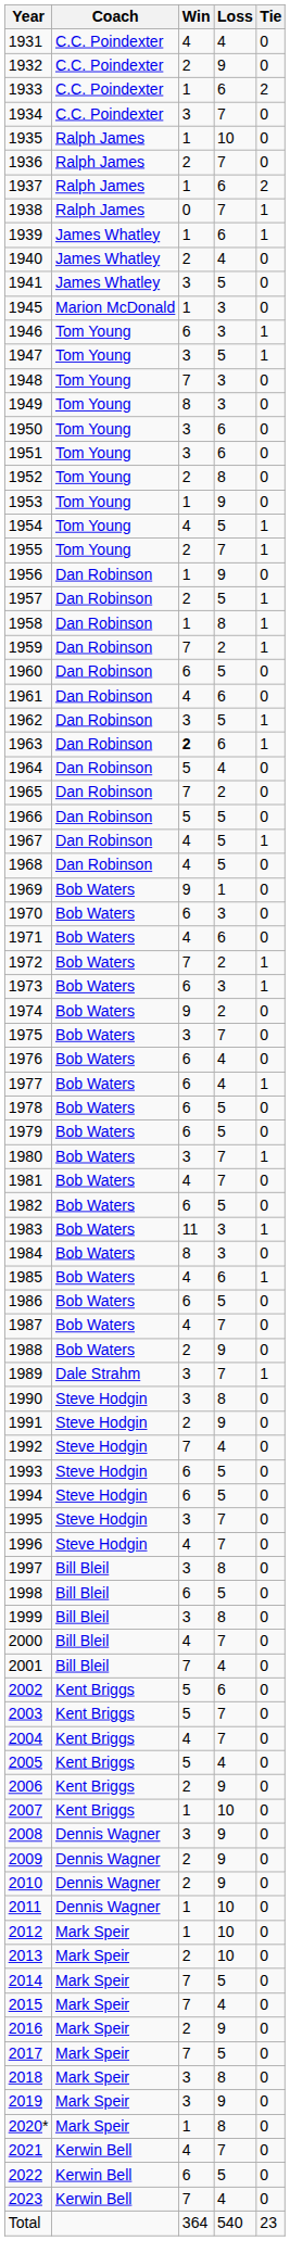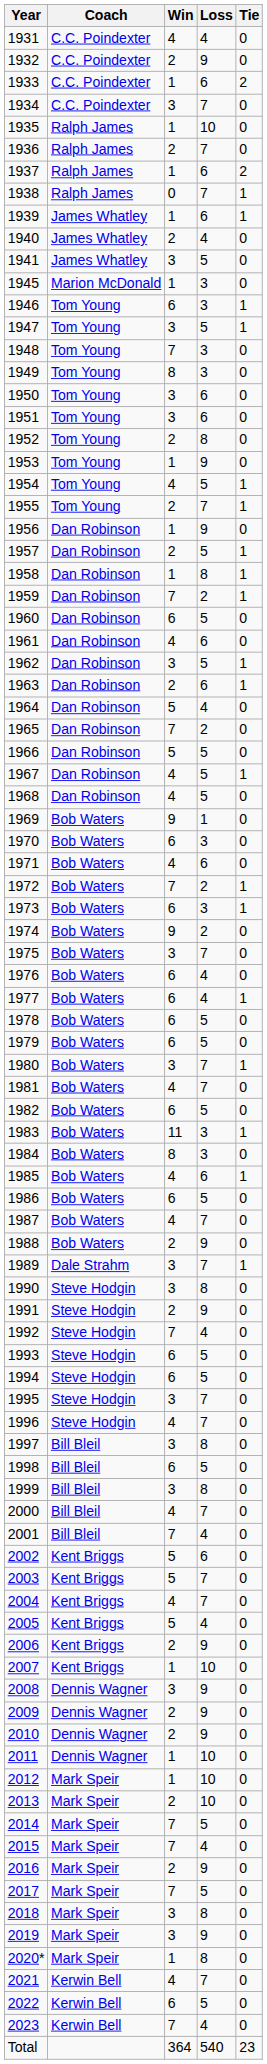1963 | Win: bold -> normal
